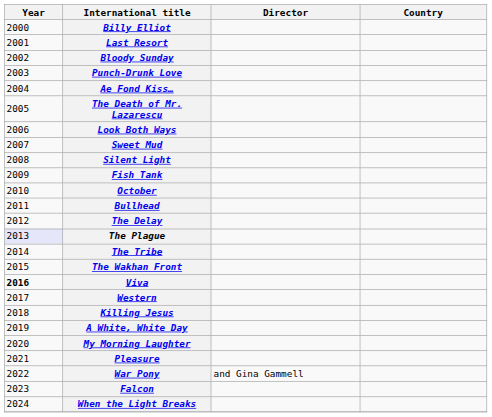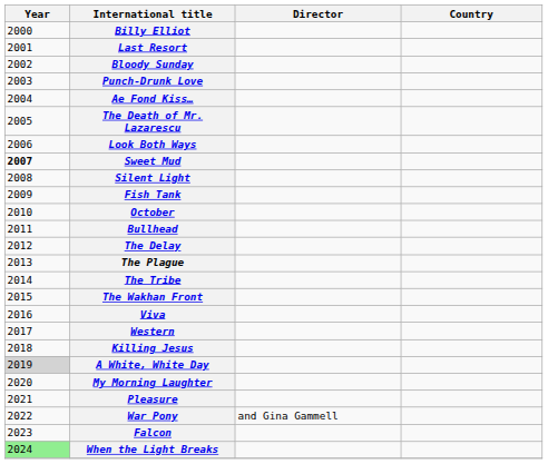Sweet Mud | Year: normal -> bold
The Plague | Year: lavender background -> no background
Viva | Year: bold -> normal
A White, White Day | Year: no background -> lightgrey background
When the Light Breaks | Year: no background -> lightgreen background
